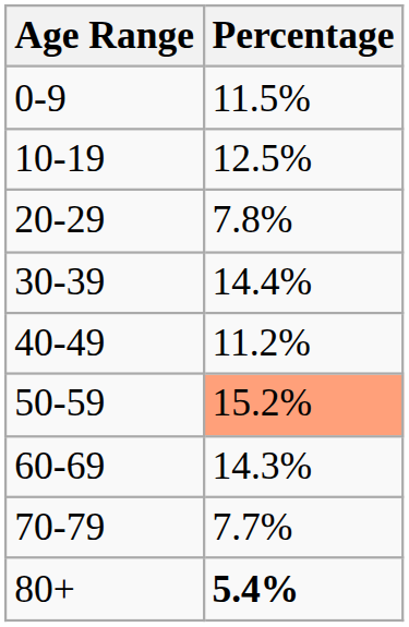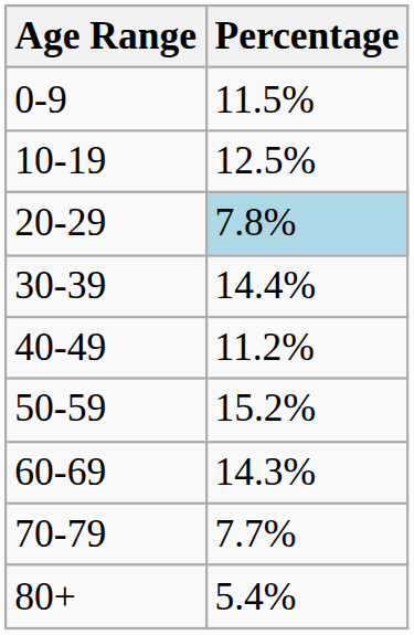20-29 | Percentage: no background -> lightblue background
50-59 | Percentage: lightsalmon background -> no background
80+ | Percentage: bold -> normal
